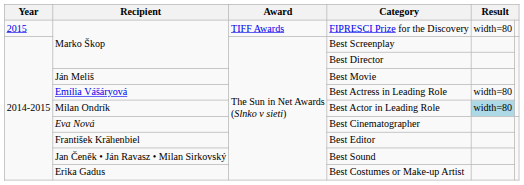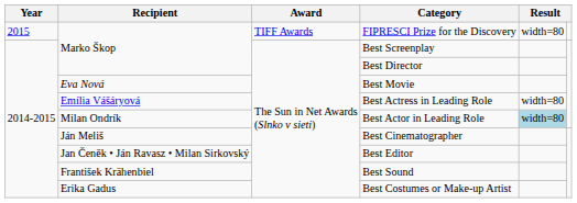Best Movie | Recipient: Ján Meliš -> Eva Nová
Best Cinematographer | Recipient: Eva Nová -> Ján Meliš
Best Editor | Recipient: František Krähenbiel -> Jan Čeněk • Ján Ravasz • Milan Sirkovský
Best Sound | Recipient: Jan Čeněk • Ján Ravasz • Milan Sirkovský -> František Krähenbiel
